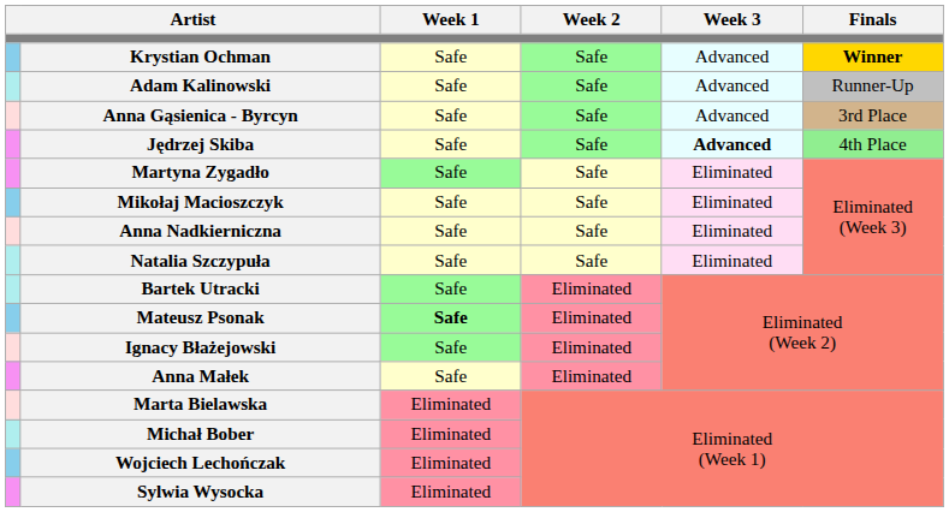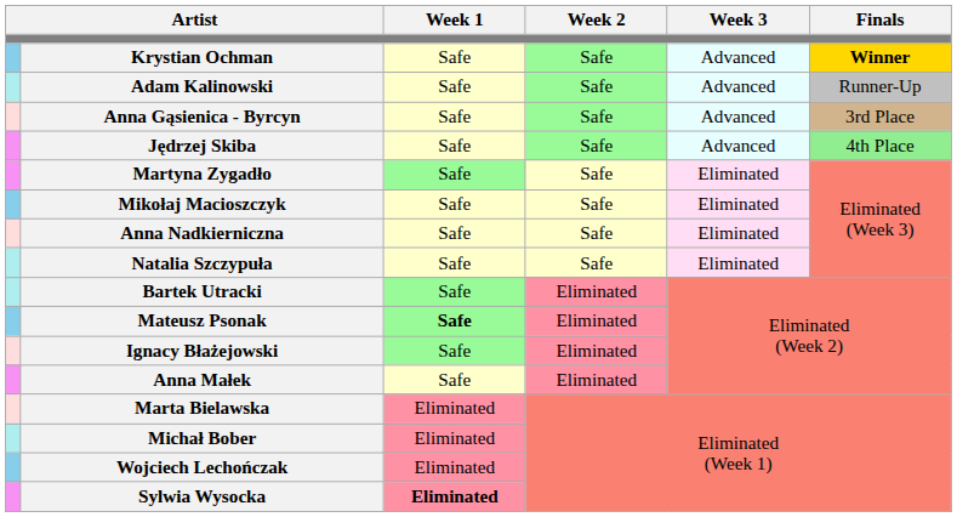Jędrzej Skiba | Week 3: bold -> normal
Sylwia Wysocka | Week 1: normal -> bold
